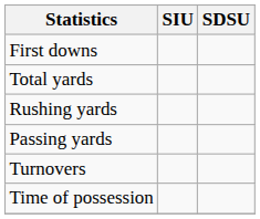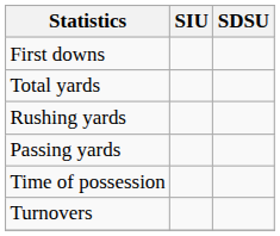rows swapped: Turnovers <-> Time of possession
